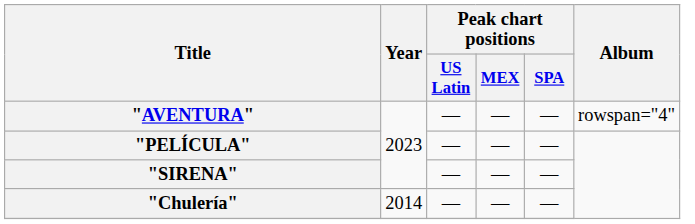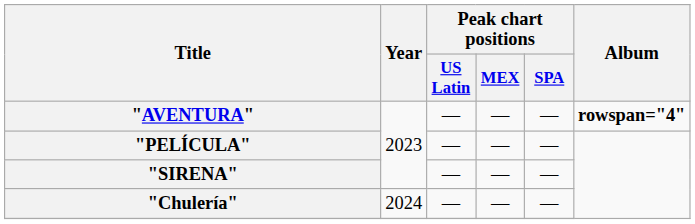"AVENTURA" | Album: normal -> bold
"Chulería" | Year: 2014 -> 2024
